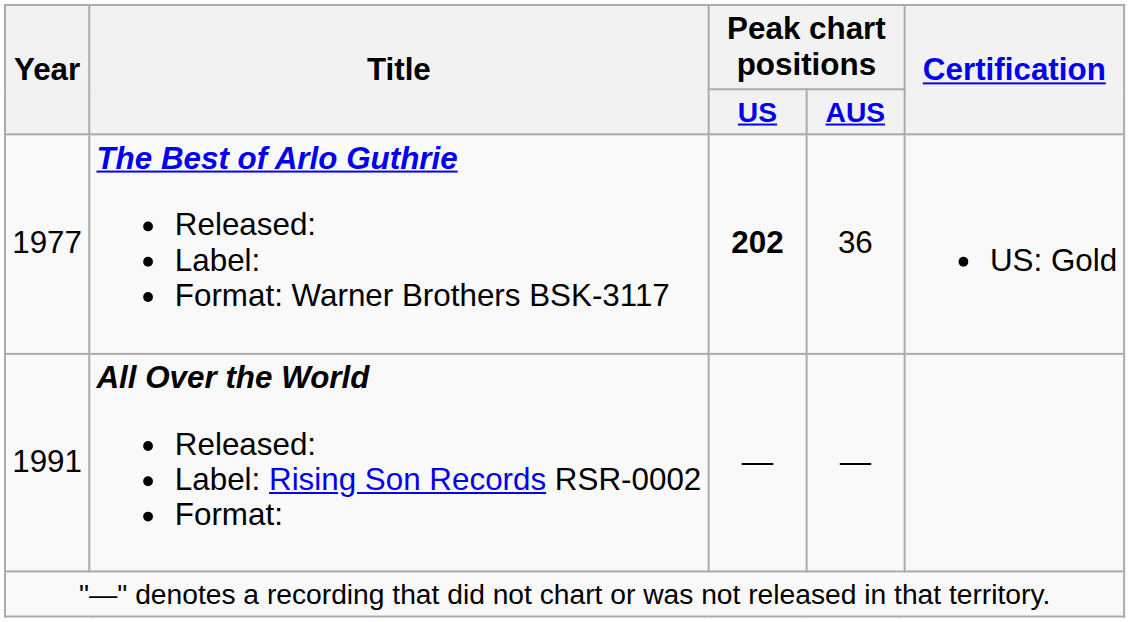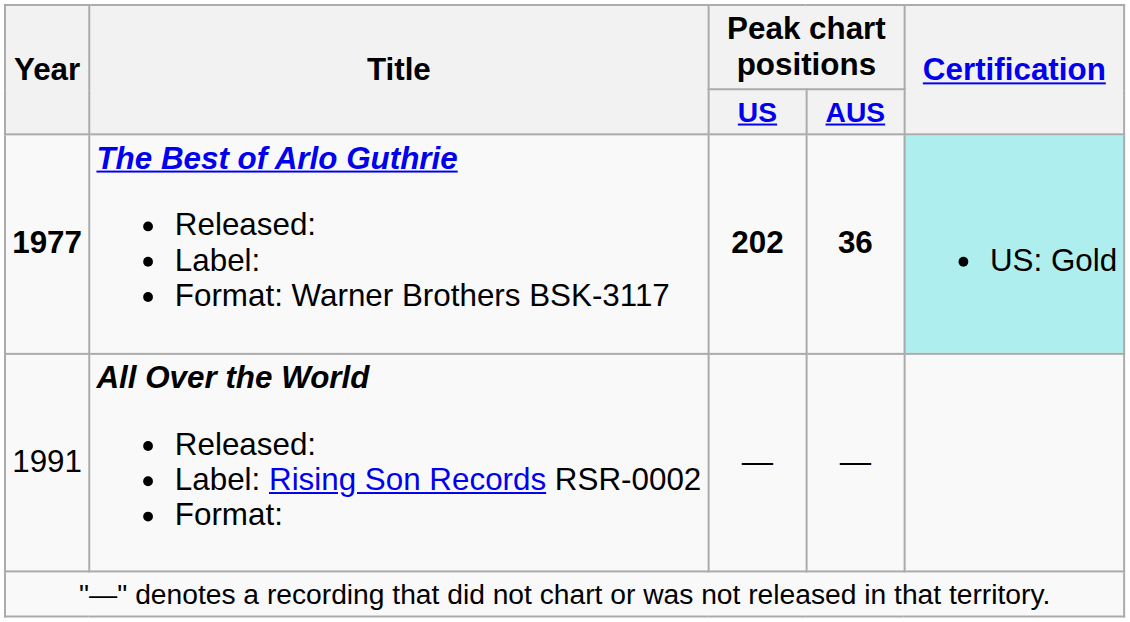row 3 | Year: normal -> bold
row 3 | Peak chart positions / AUS: normal -> bold
row 3 | Certification: no background -> paleturquoise background
